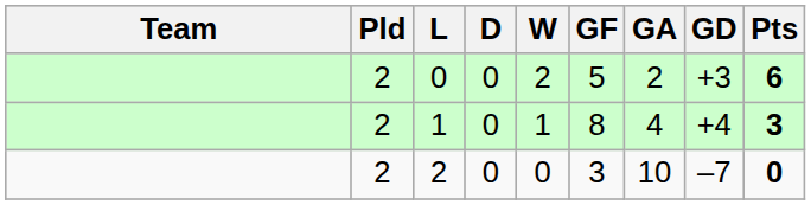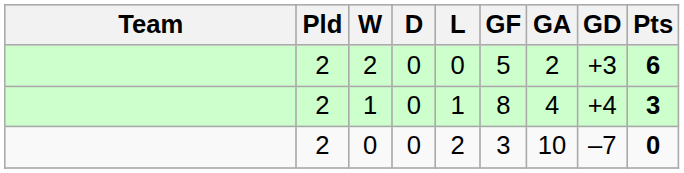columns swapped: W <-> L
